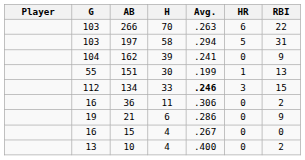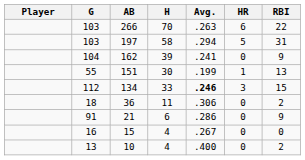36 | G: 16 -> 18
21 | G: 19 -> 91
